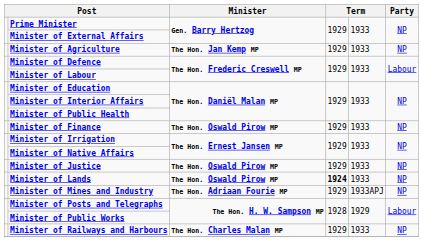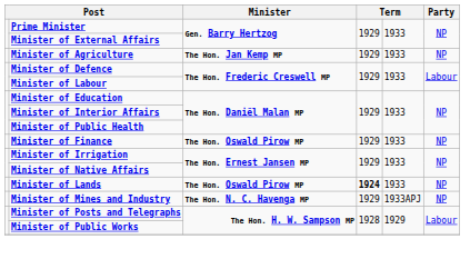- row: Minister of Justice | The Hon. Oswald Pirow MP | 1929 | 1933 | NP
Minister of Mines and Industry | Minister: The Hon. Adriaan Fourie MP -> The Hon. N. C. Havenga MP
- row: Minister of Railways and Harbours | The Hon. Charles Malan MP | 1929 | 1933 | NP
